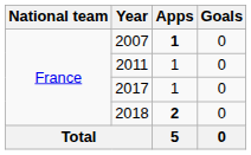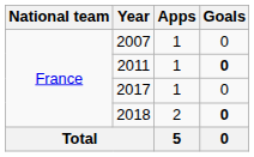2007 | Apps: bold -> normal
2011 | Goals: normal -> bold
2018 | Apps: bold -> normal
2018 | Goals: normal -> bold
